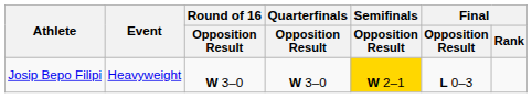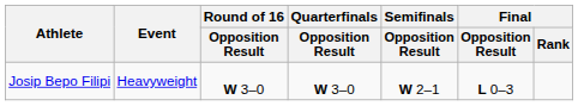Josip Bepo Filipi | Semifinals / Opposition Result: gold background -> no background
